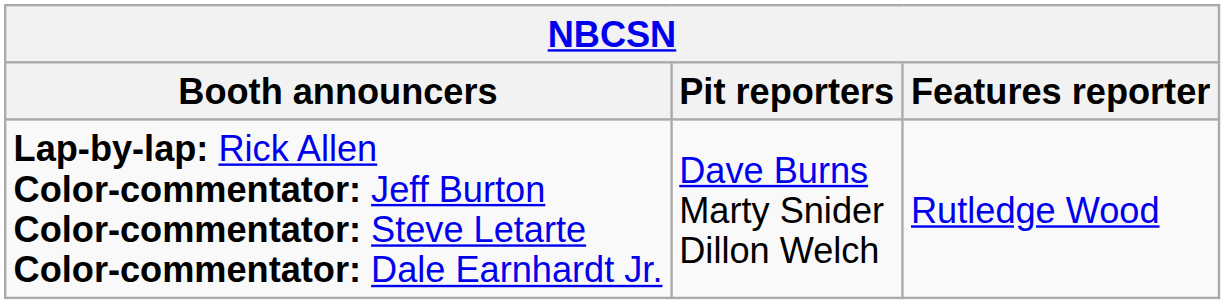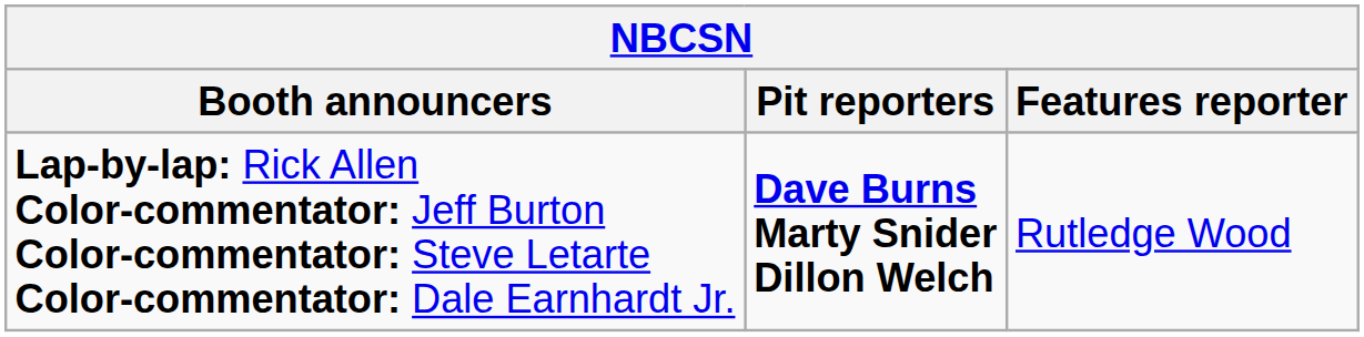row 3 | Pit reporters: normal -> bold
